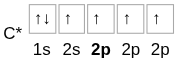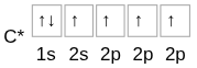C* / 1s | column 4: bold -> normal
